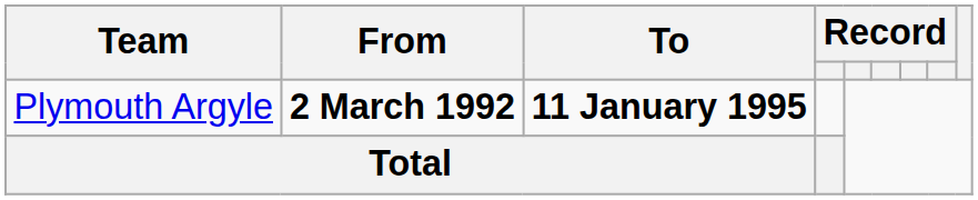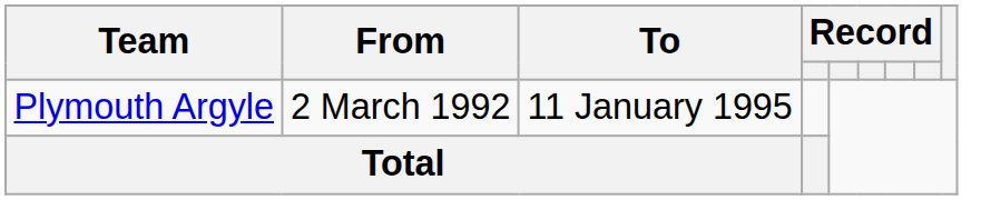Plymouth Argyle | From: bold -> normal
Plymouth Argyle | To: bold -> normal
